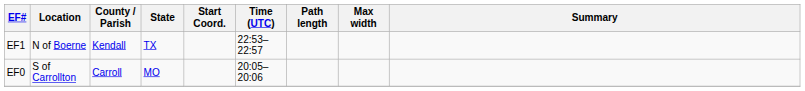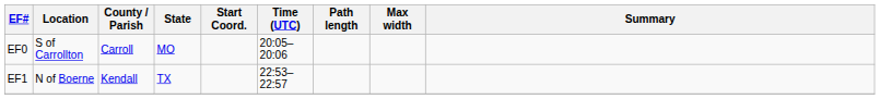rows swapped: EF0 <-> EF1
